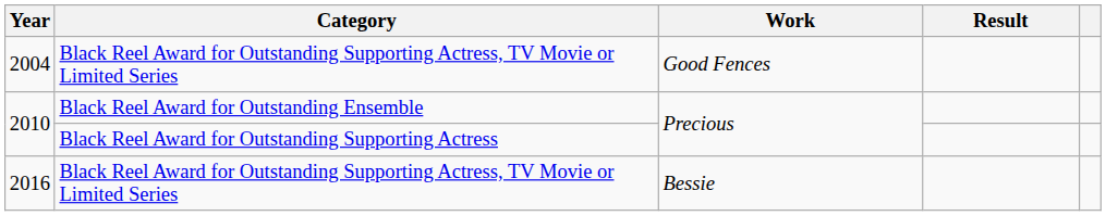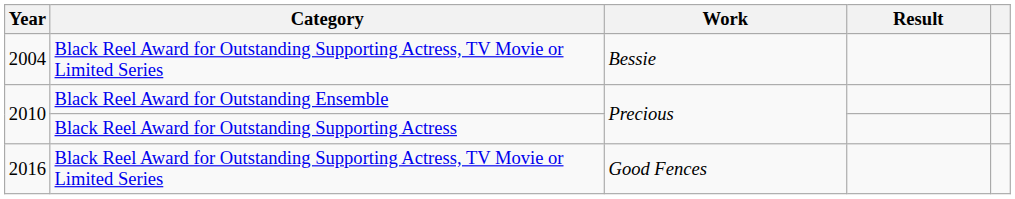2004 | Work: Good Fences -> Bessie
2016 | Work: Bessie -> Good Fences
